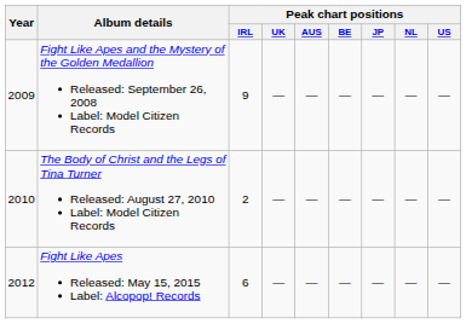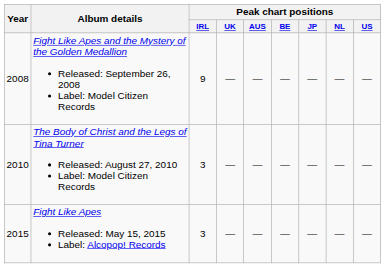row 3 | Year: 2009 -> 2008
row 4 | Peak chart positions / IRL: 2 -> 3
row 5 | Year: 2012 -> 2015
row 5 | Peak chart positions / IRL: 6 -> 3
